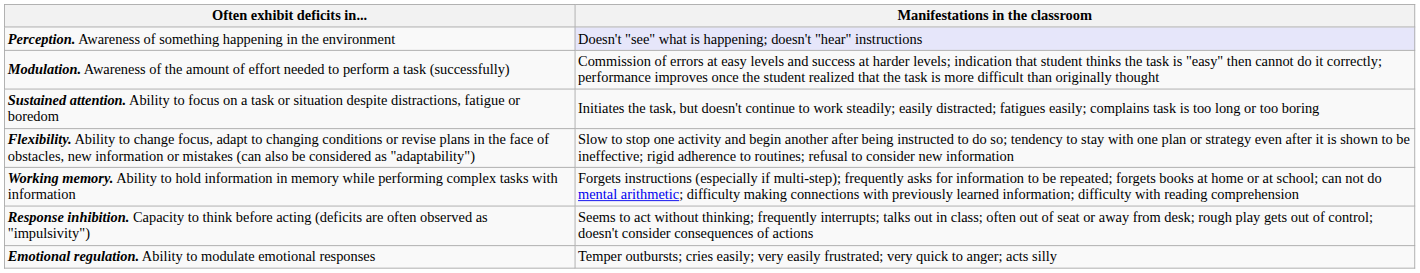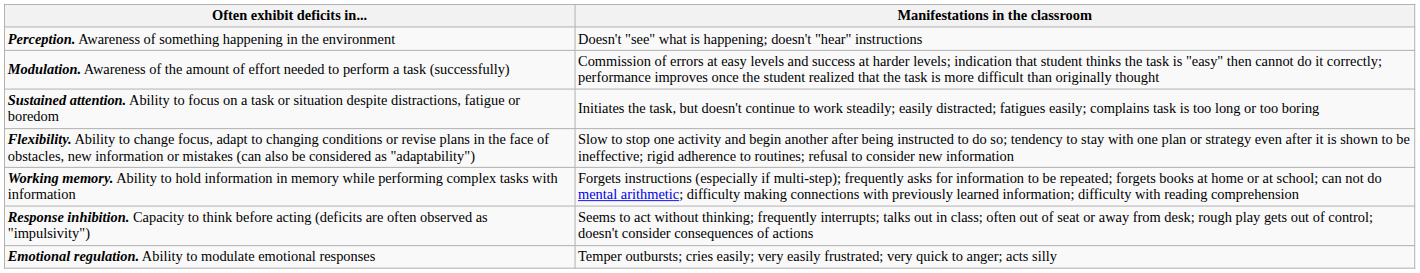row 2 | Manifestations in the classroom: lavender background -> no background
